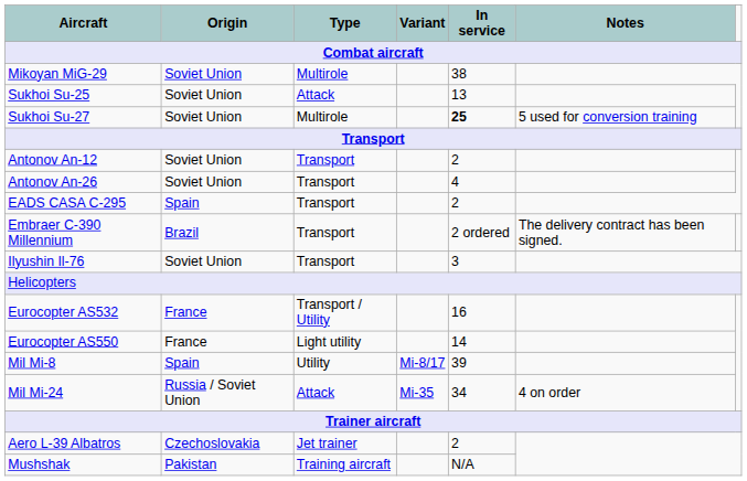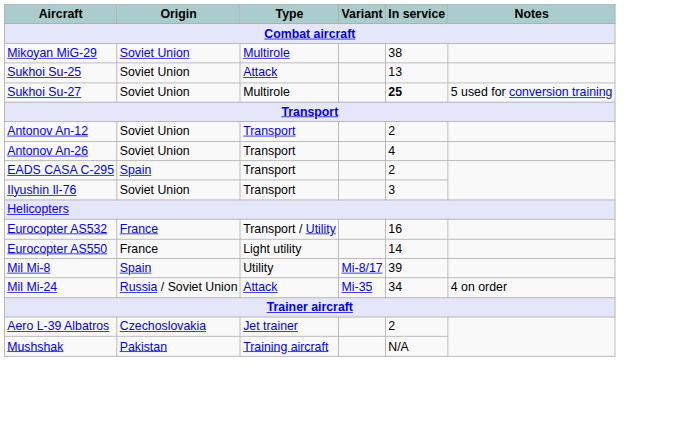- row: Embraer C-390 Millennium | Brazil | Transport | 2 ordered | The delivery contract has been signed.
